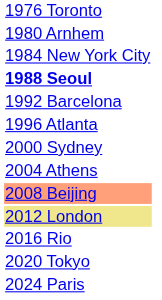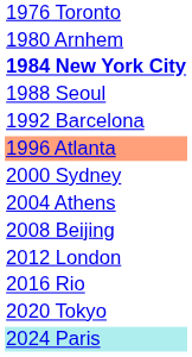1984 New York City | column 1: normal -> bold
1988 Seoul | column 1: bold -> normal
1996 Atlanta | column 1: no background -> lightsalmon background
2008 Beijing | column 1: lightsalmon background -> no background
2012 London | column 1: khaki background -> no background
2024 Paris | column 1: no background -> paleturquoise background
